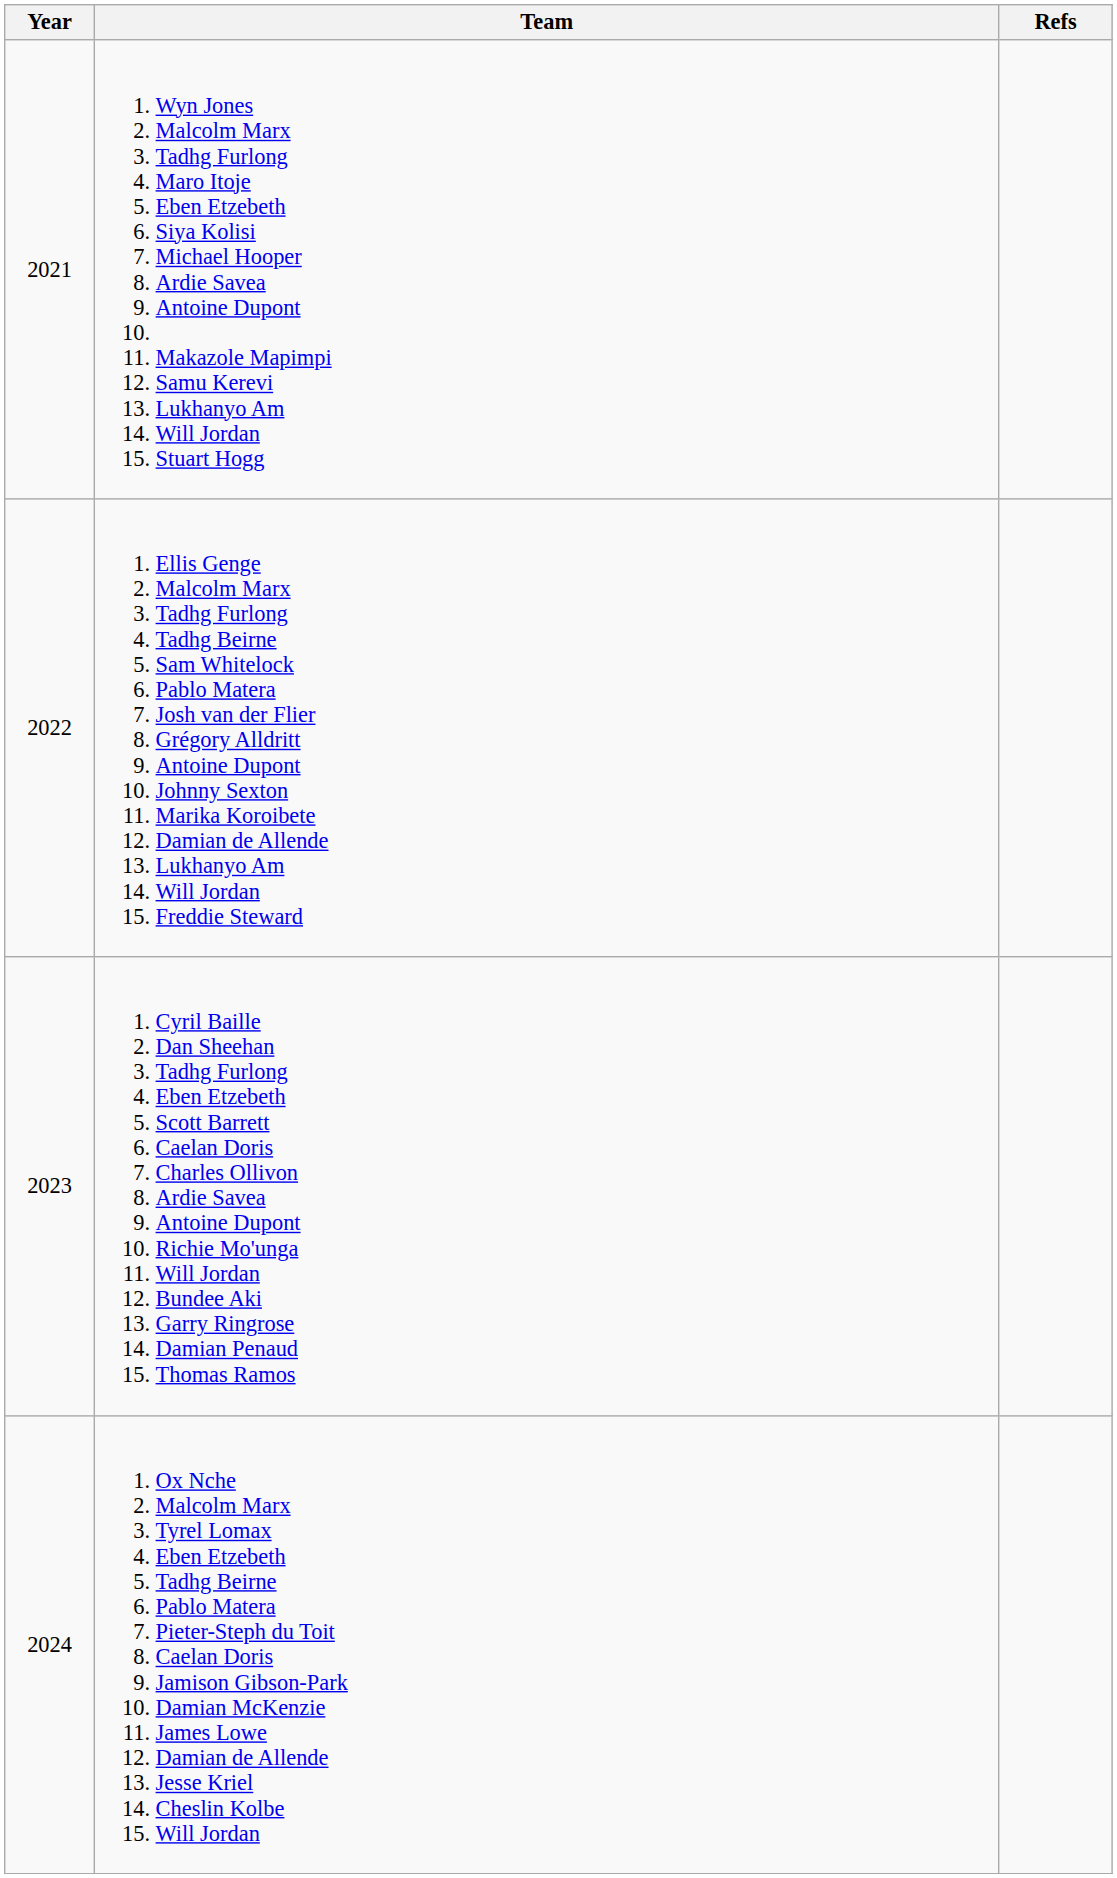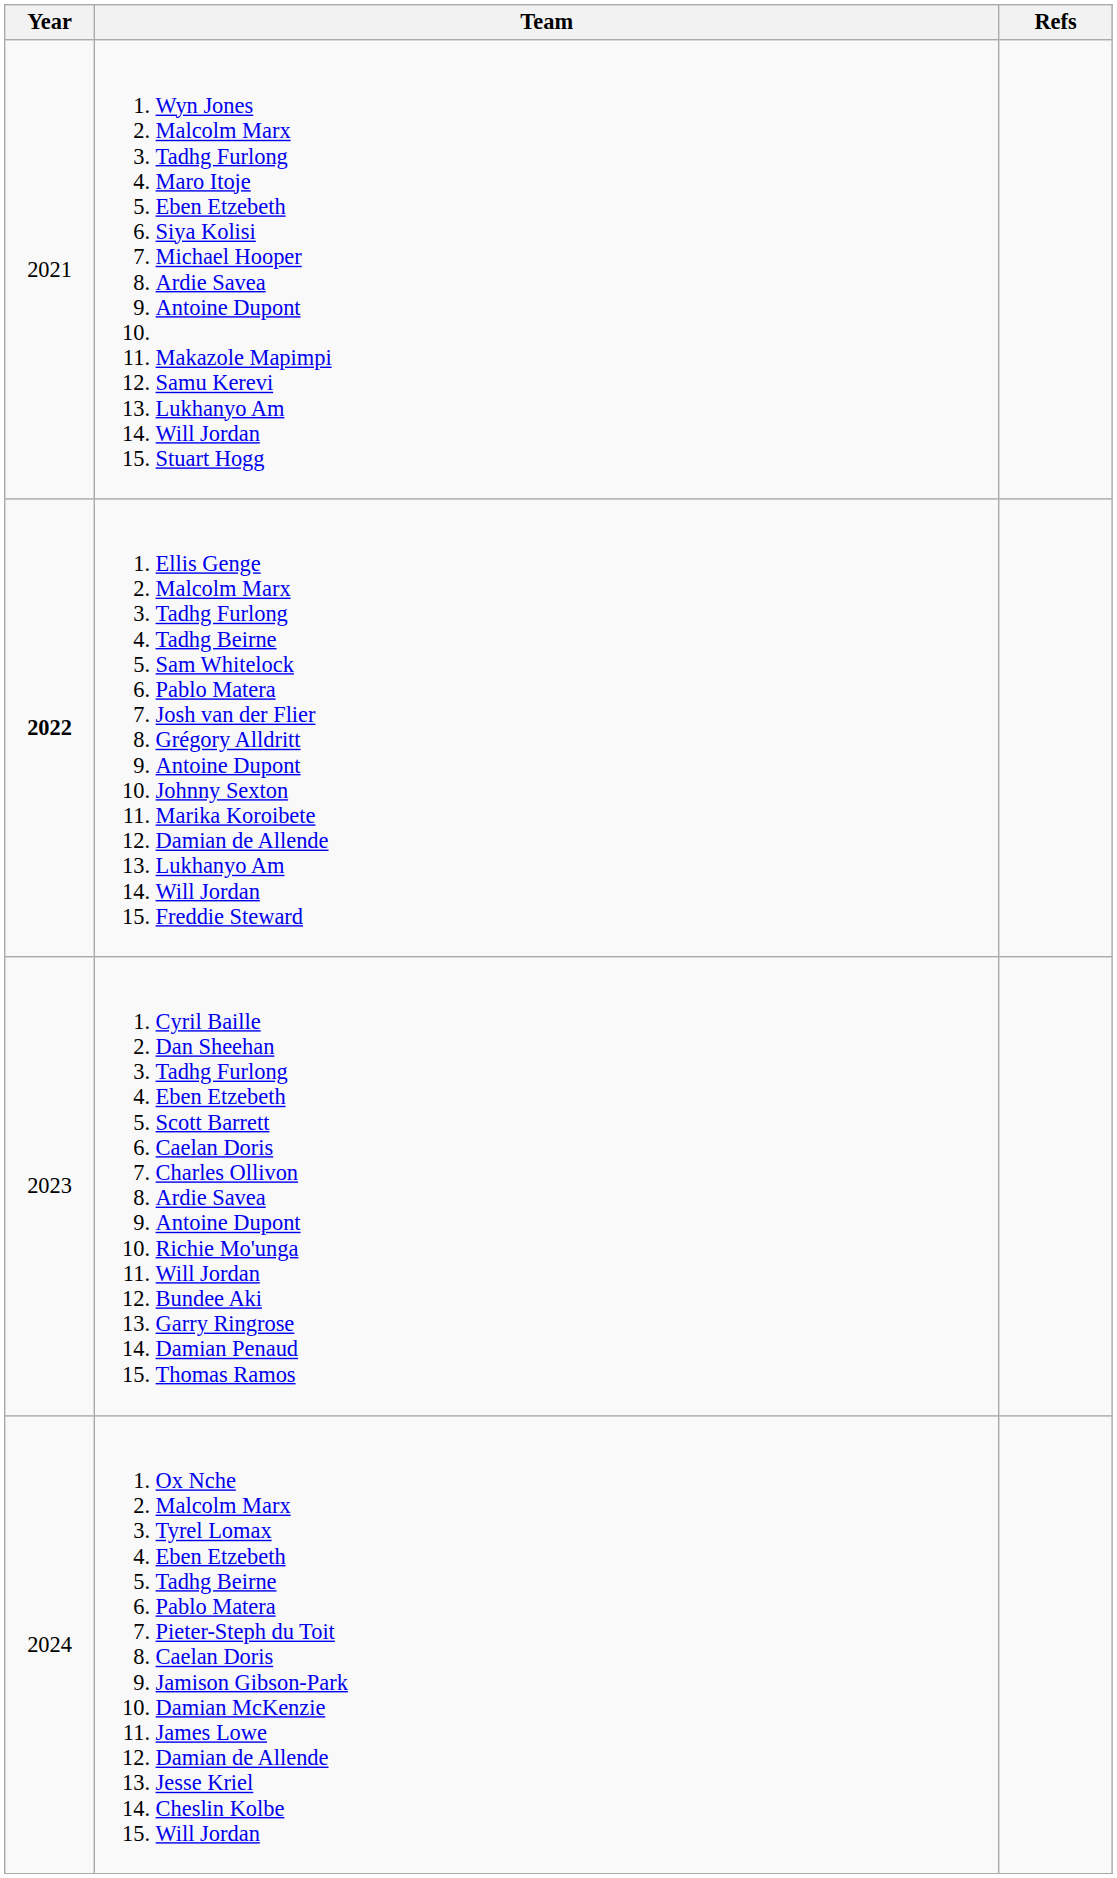row 3 | Year: normal -> bold
